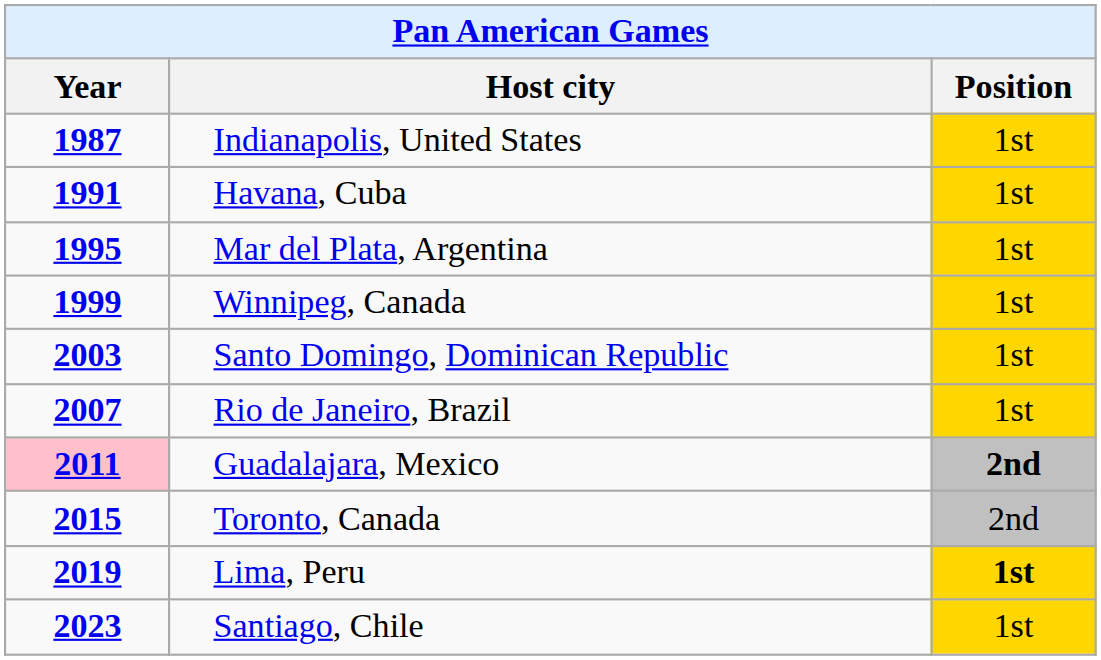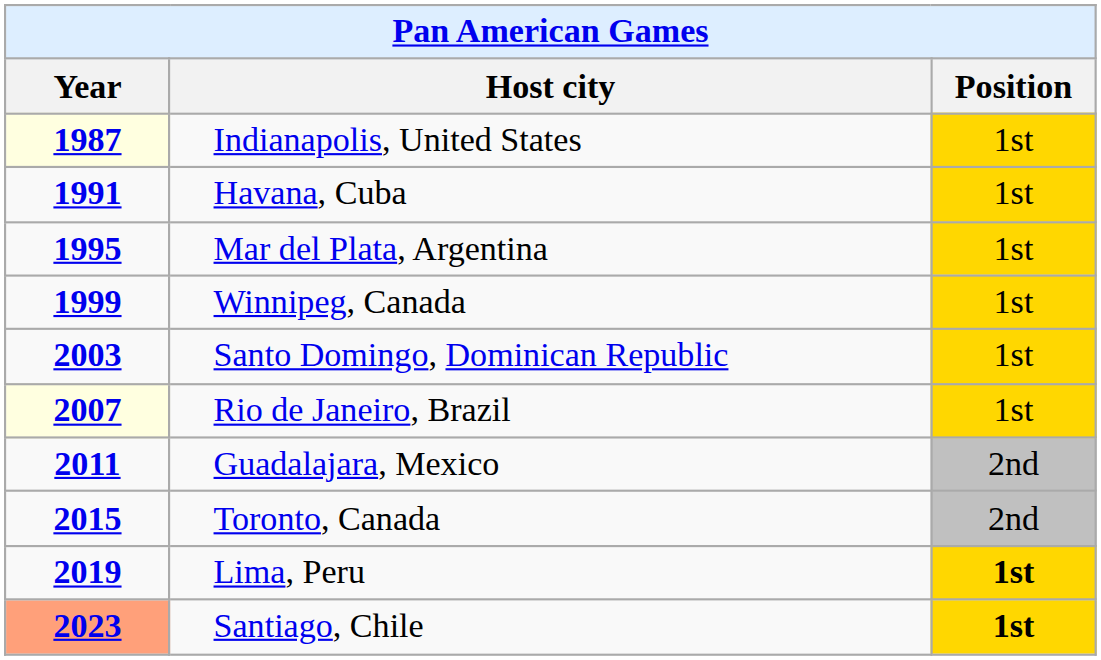Indianapolis, United States | Year: no background -> lightyellow background
Rio de Janeiro, Brazil | Year: no background -> lightyellow background
Guadalajara, Mexico | Year: pink background -> no background
Guadalajara, Mexico | Position: bold -> normal
Santiago, Chile | Year: no background -> lightsalmon background
Santiago, Chile | Position: normal -> bold
